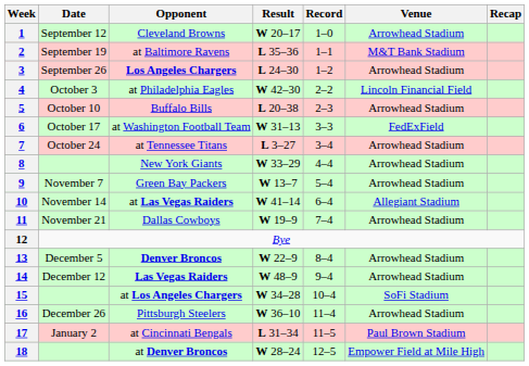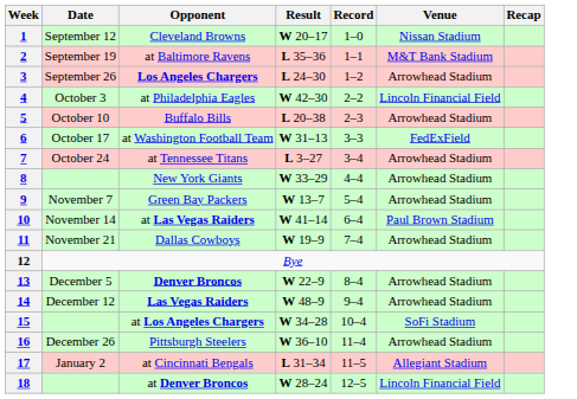1 | Venue: Arrowhead Stadium -> Nissan Stadium
10 | Venue: Allegiant Stadium -> Paul Brown Stadium
17 | Venue: Paul Brown Stadium -> Allegiant Stadium
18 | Venue: Empower Field at Mile High -> Lincoln Financial Field
